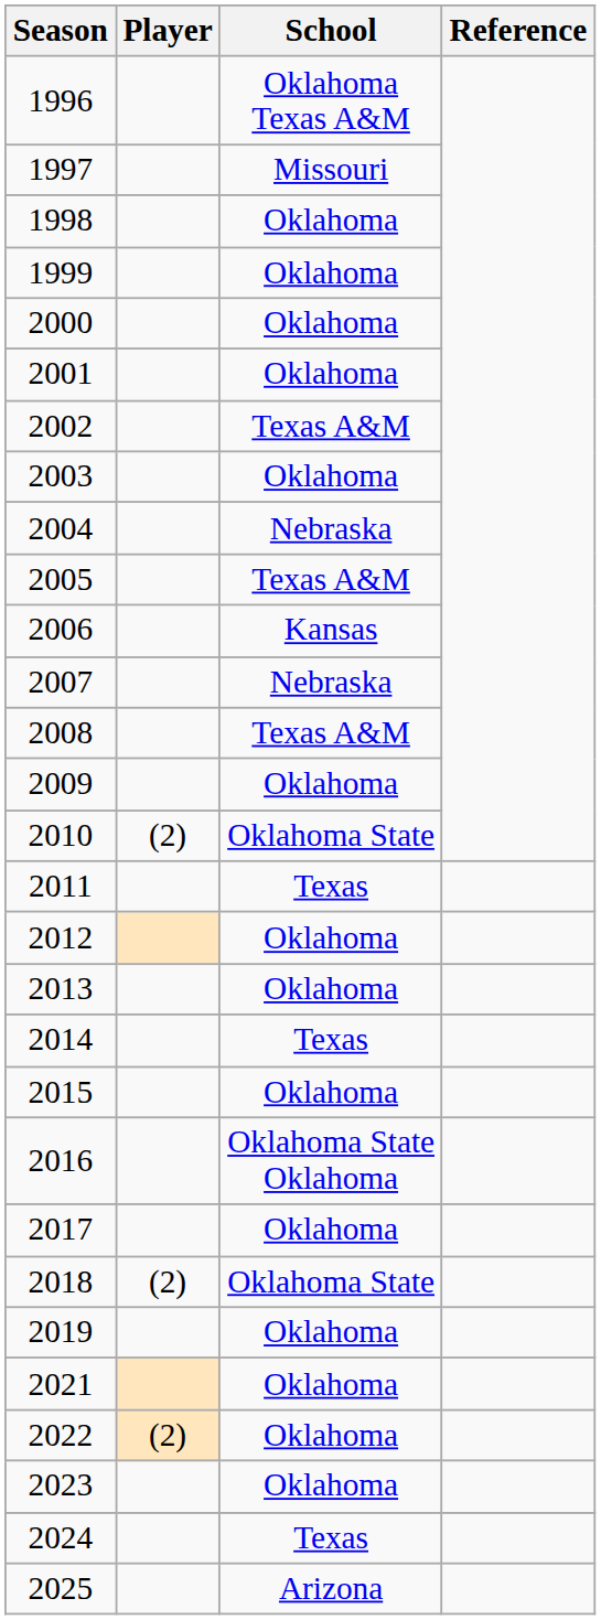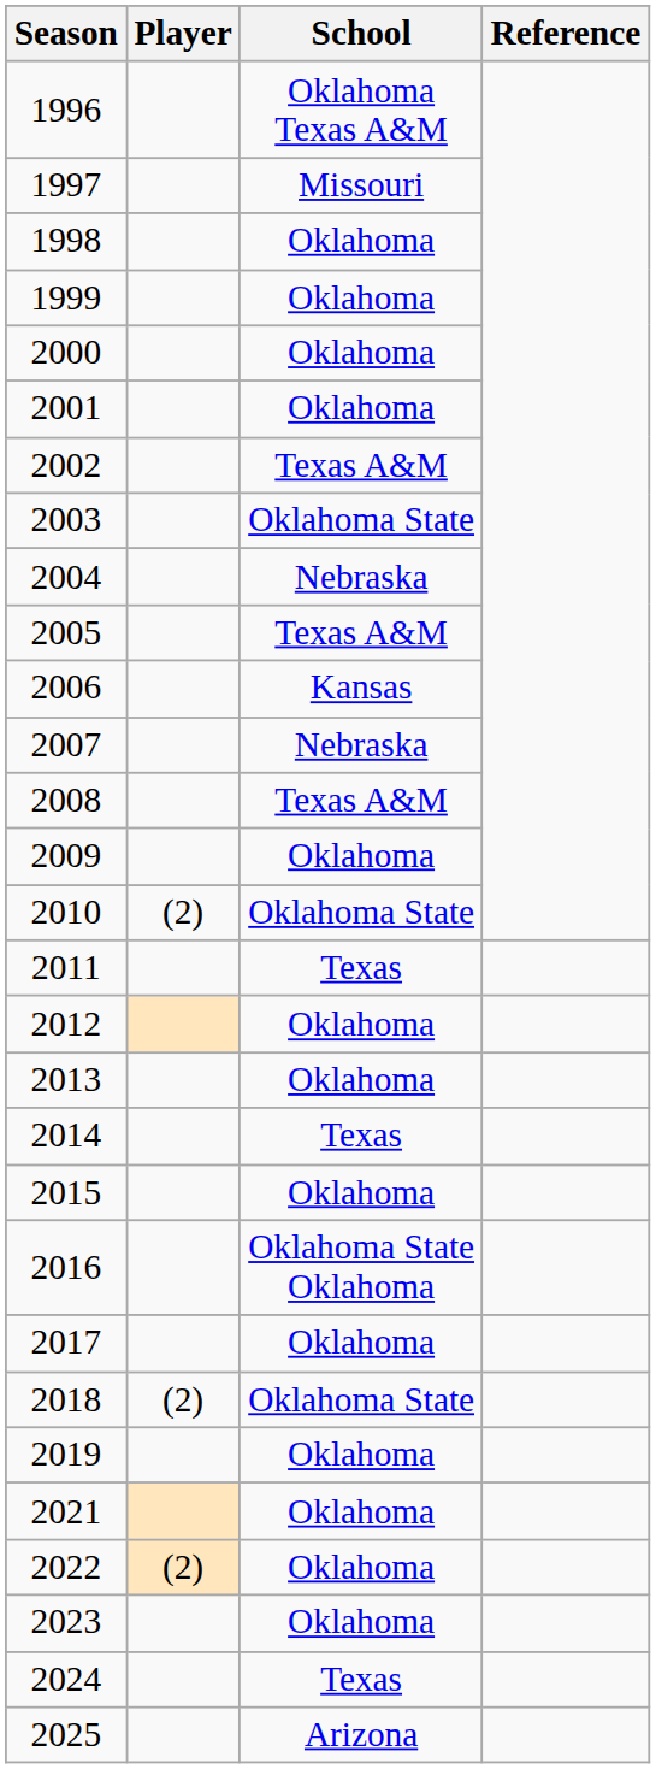2003 | School: Oklahoma -> Oklahoma State
